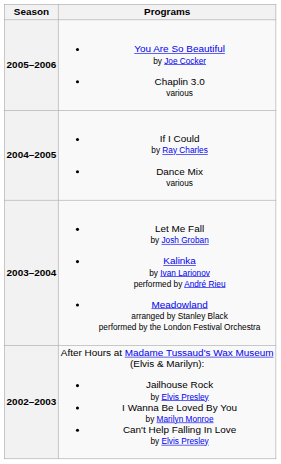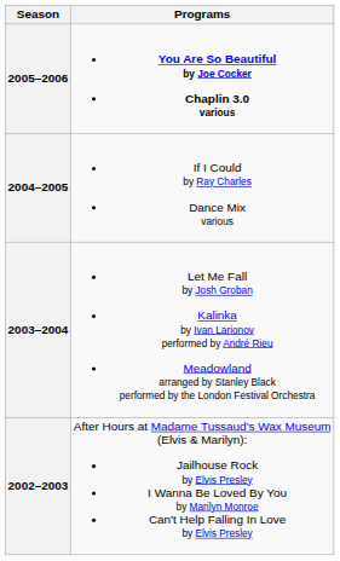2005–2006 | Programs: normal -> bold
